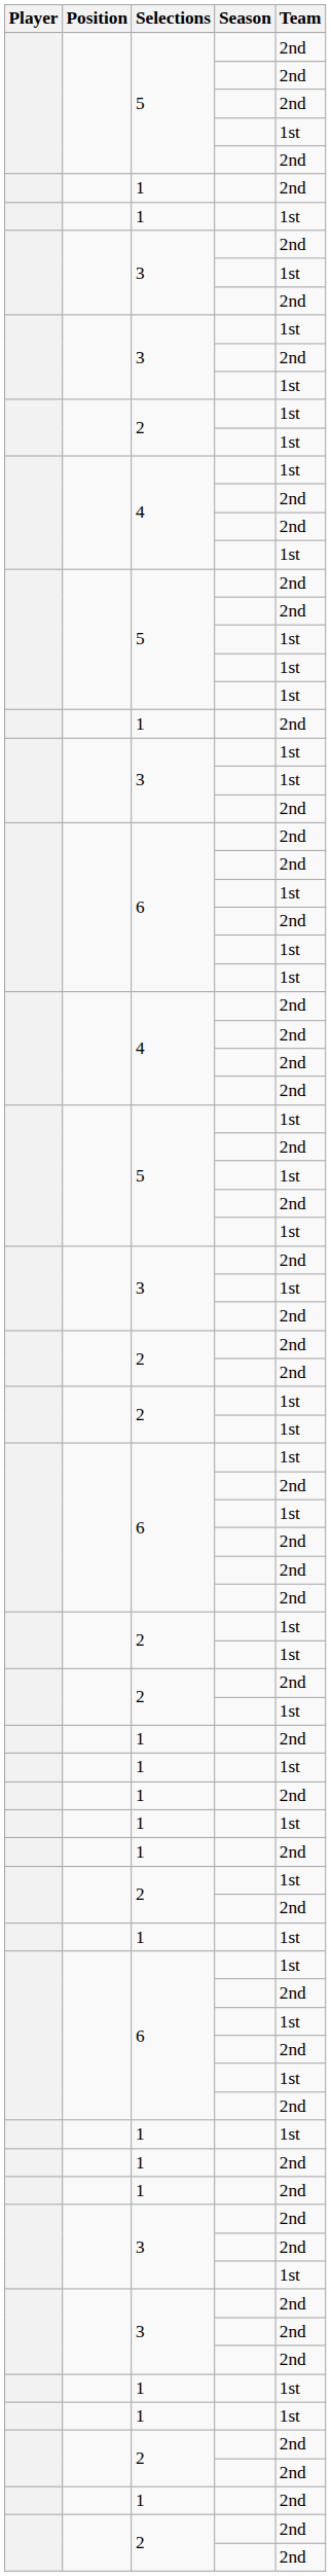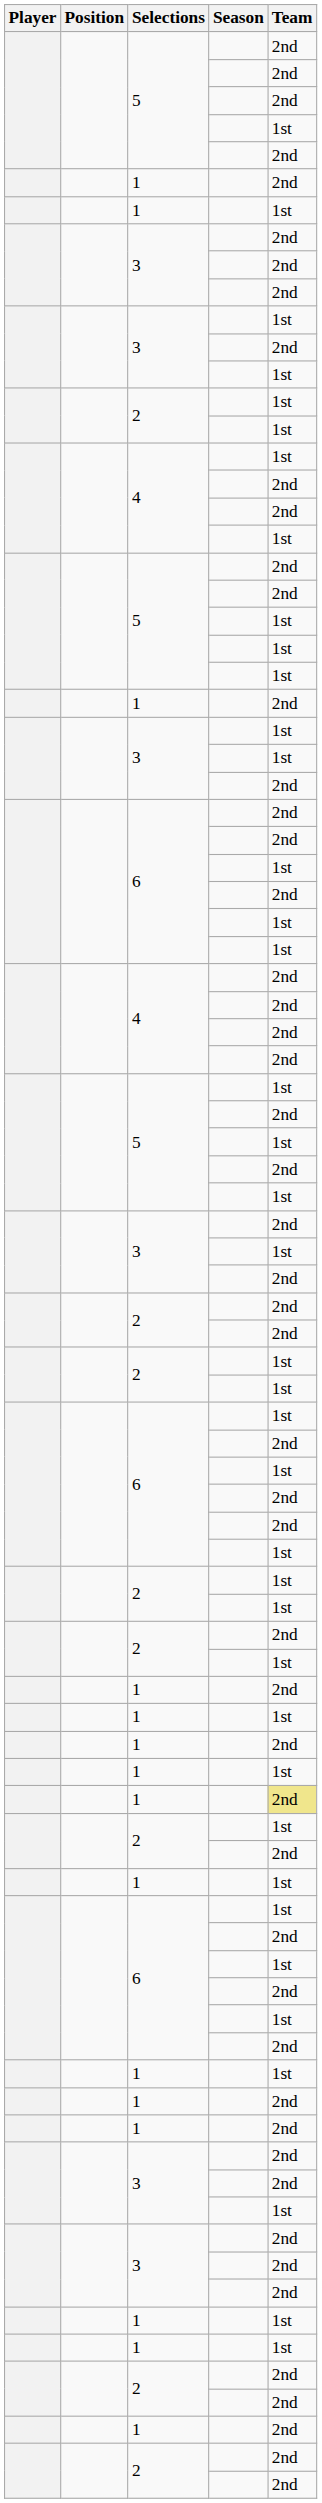row 10 | Team: 1st -> 2nd
row 57 | Team: 2nd -> 1st
row 66 | Team: no background -> khaki background
